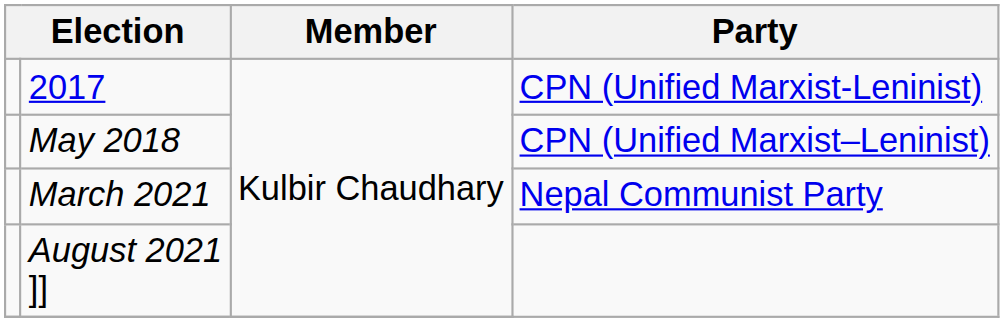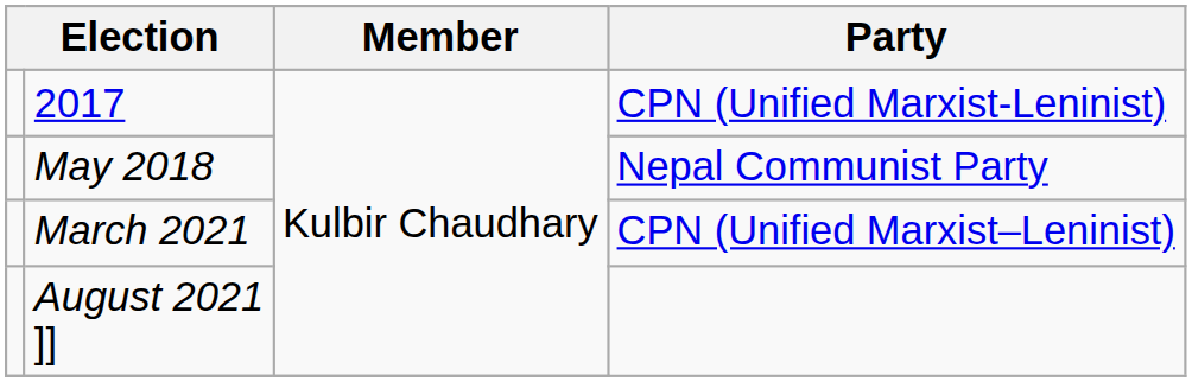May 2018 | Party: CPN (Unified Marxist–Leninist) -> Nepal Communist Party
March 2021 | Party: Nepal Communist Party -> CPN (Unified Marxist–Leninist)
